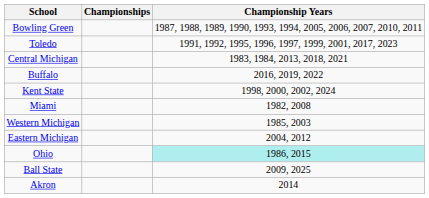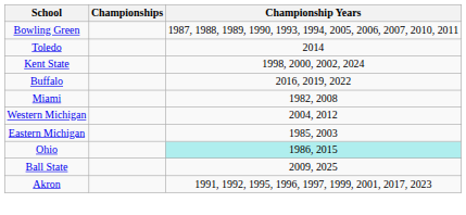Toledo | Championship Years: 1991, 1992, 1995, 1996, 1997, 1999, 2001, 2017, 2023 -> 2014
- row: Central Michigan | 1983, 1984, 2013, 2018, 2021
rows swapped: Kent State <-> Buffalo
Western Michigan | Championship Years: 1985, 2003 -> 2004, 2012
Eastern Michigan | Championship Years: 2004, 2012 -> 1985, 2003
Akron | Championship Years: 2014 -> 1991, 1992, 1995, 1996, 1997, 1999, 2001, 2017, 2023
